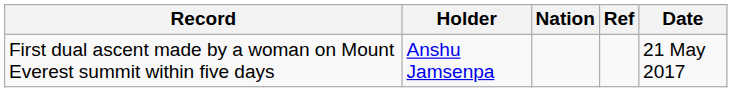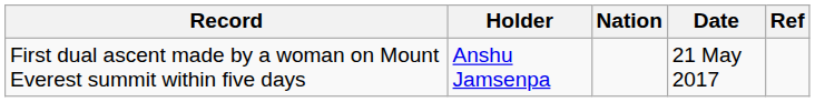columns swapped: Date <-> Ref
